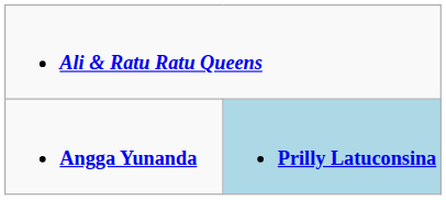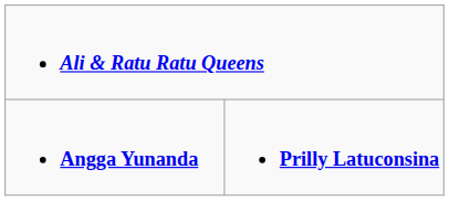Angga Yunanda | column 2: lightblue background -> no background
